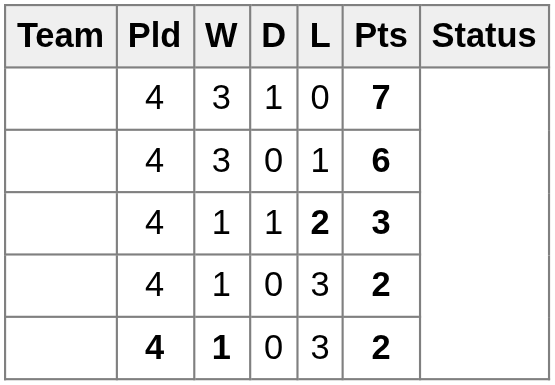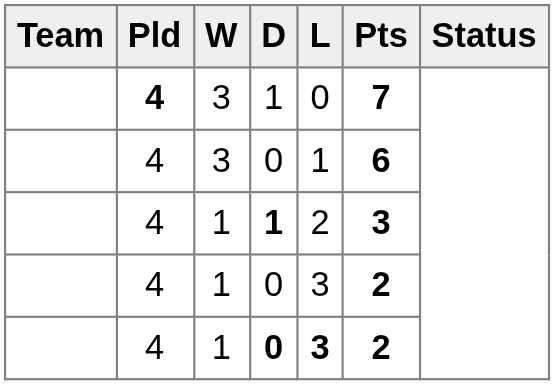row 2 | Pld: normal -> bold
row 4 | D: normal -> bold
row 4 | L: bold -> normal
row 6 | Pld: bold -> normal
row 6 | W: bold -> normal
row 6 | D: normal -> bold
row 6 | L: normal -> bold
